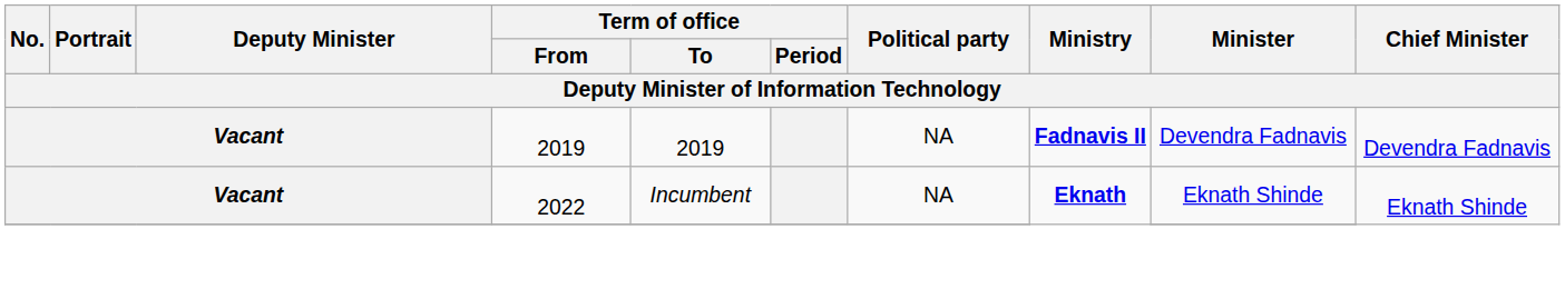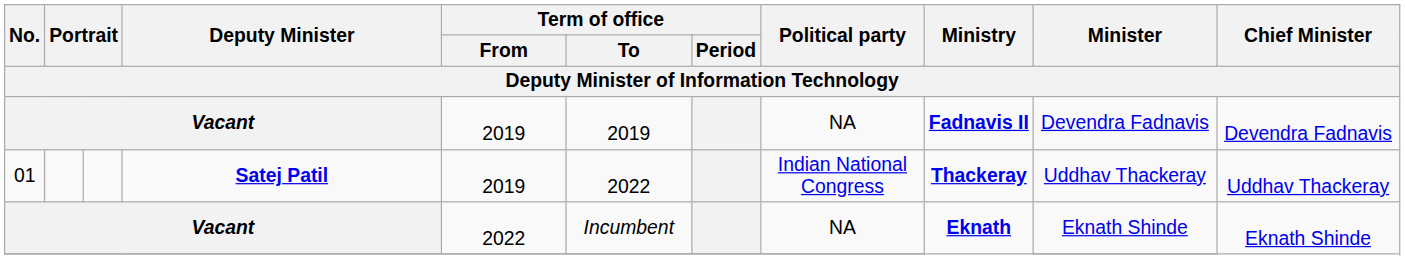+ row: 01 | Satej Patil | 2019 | 2022 | Indian National Congress | Thackeray | Uddhav Thackeray | Uddhav Thackeray
